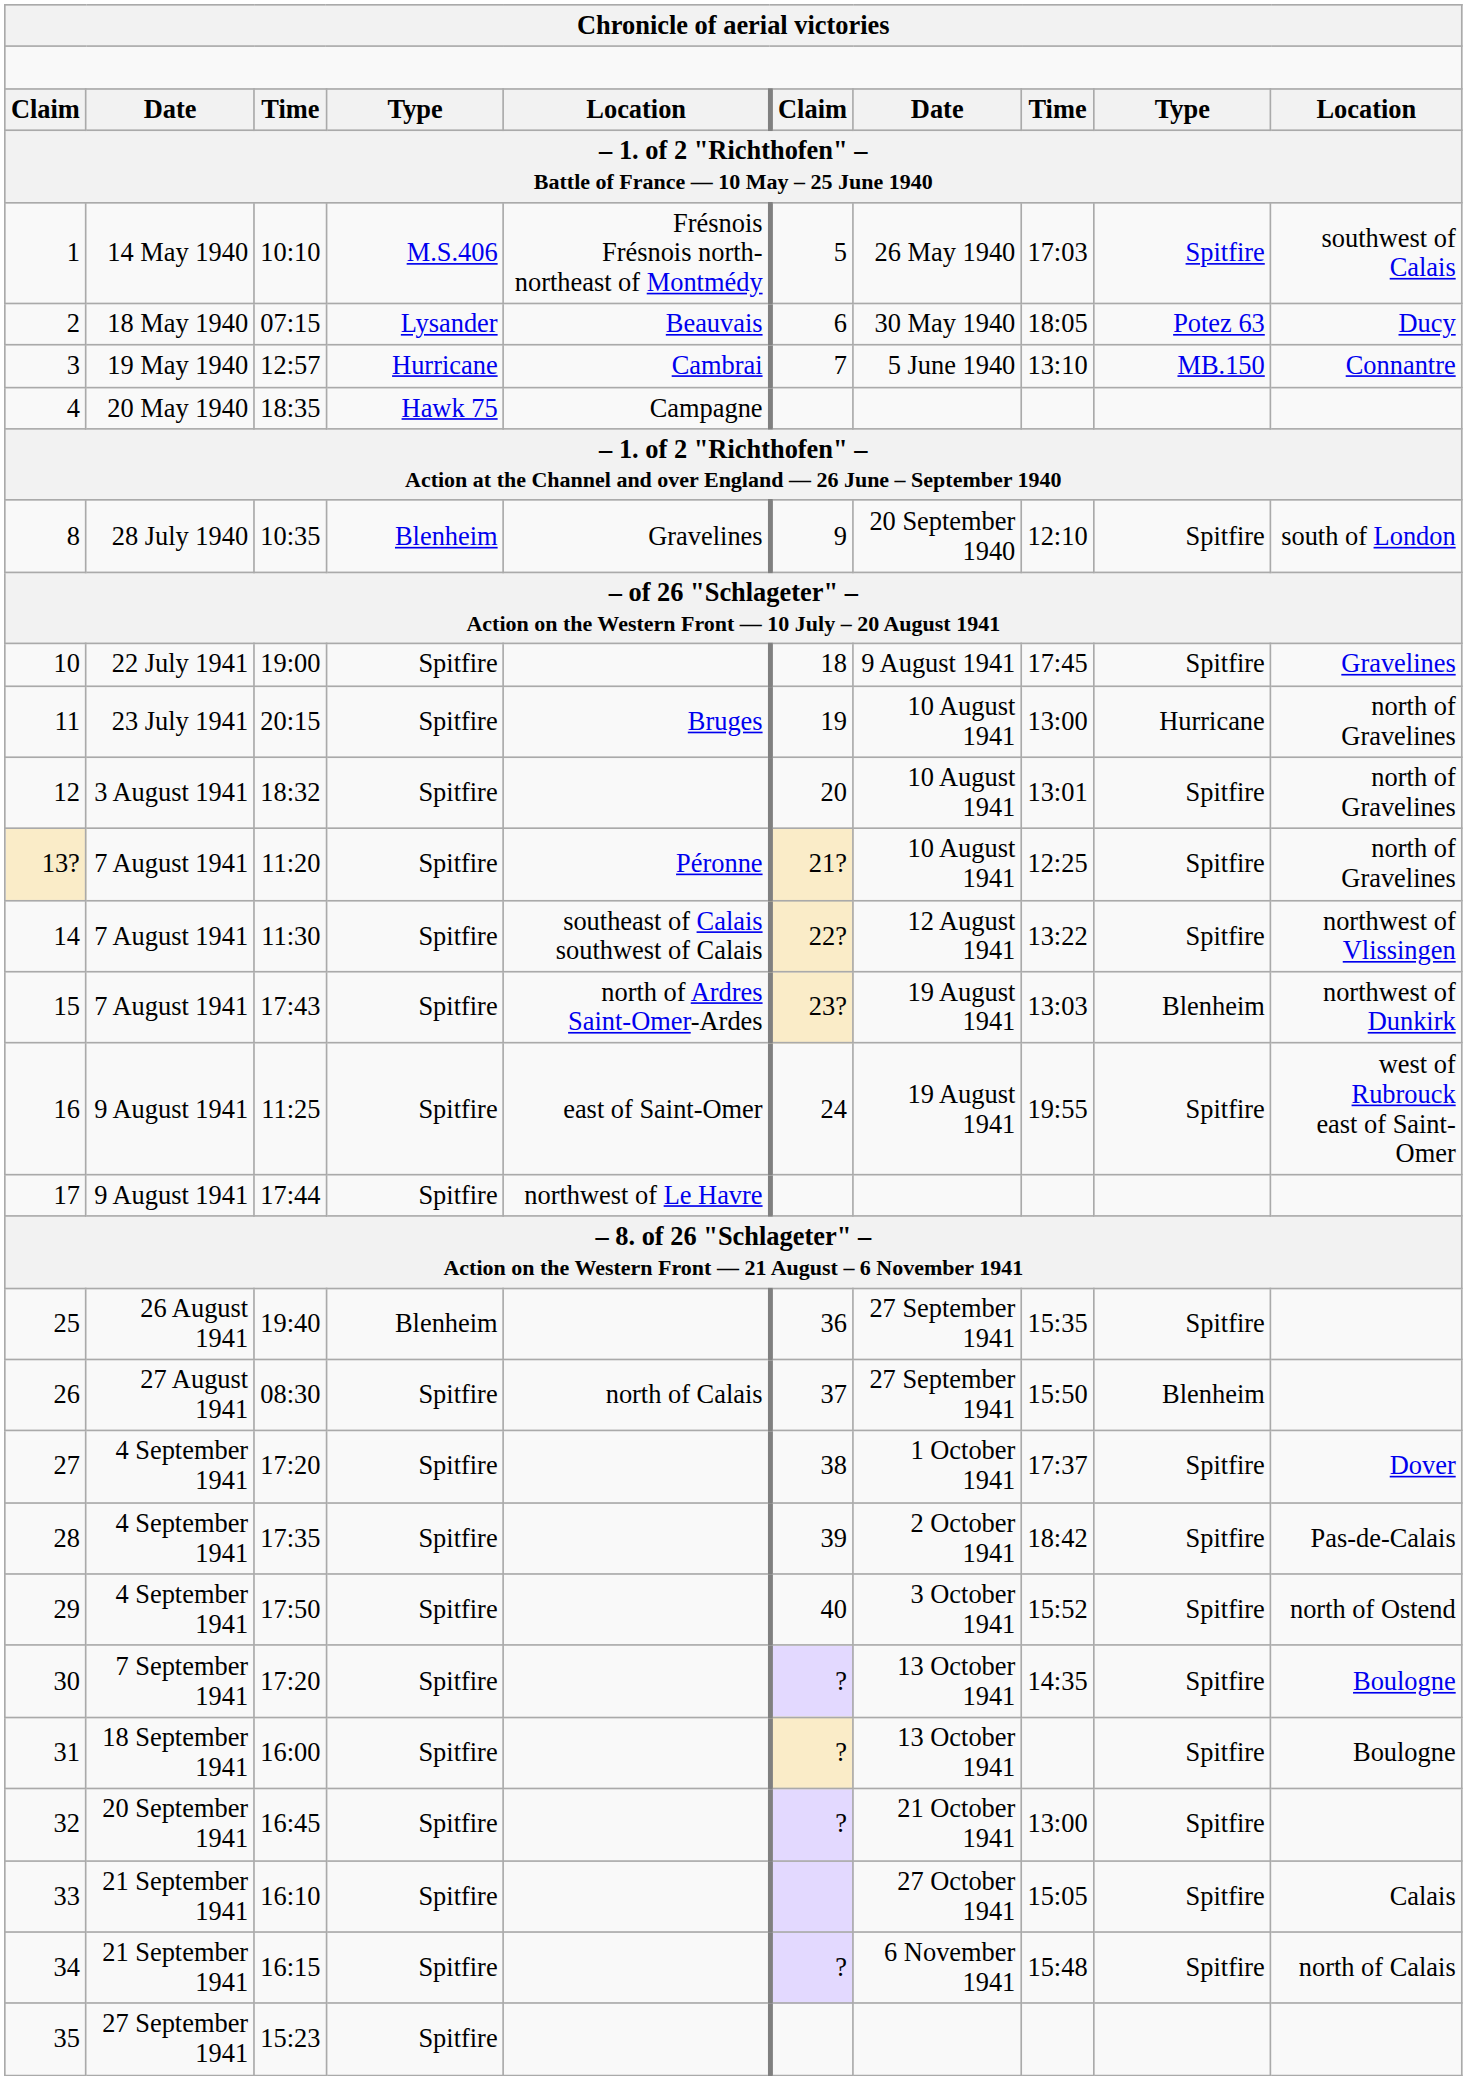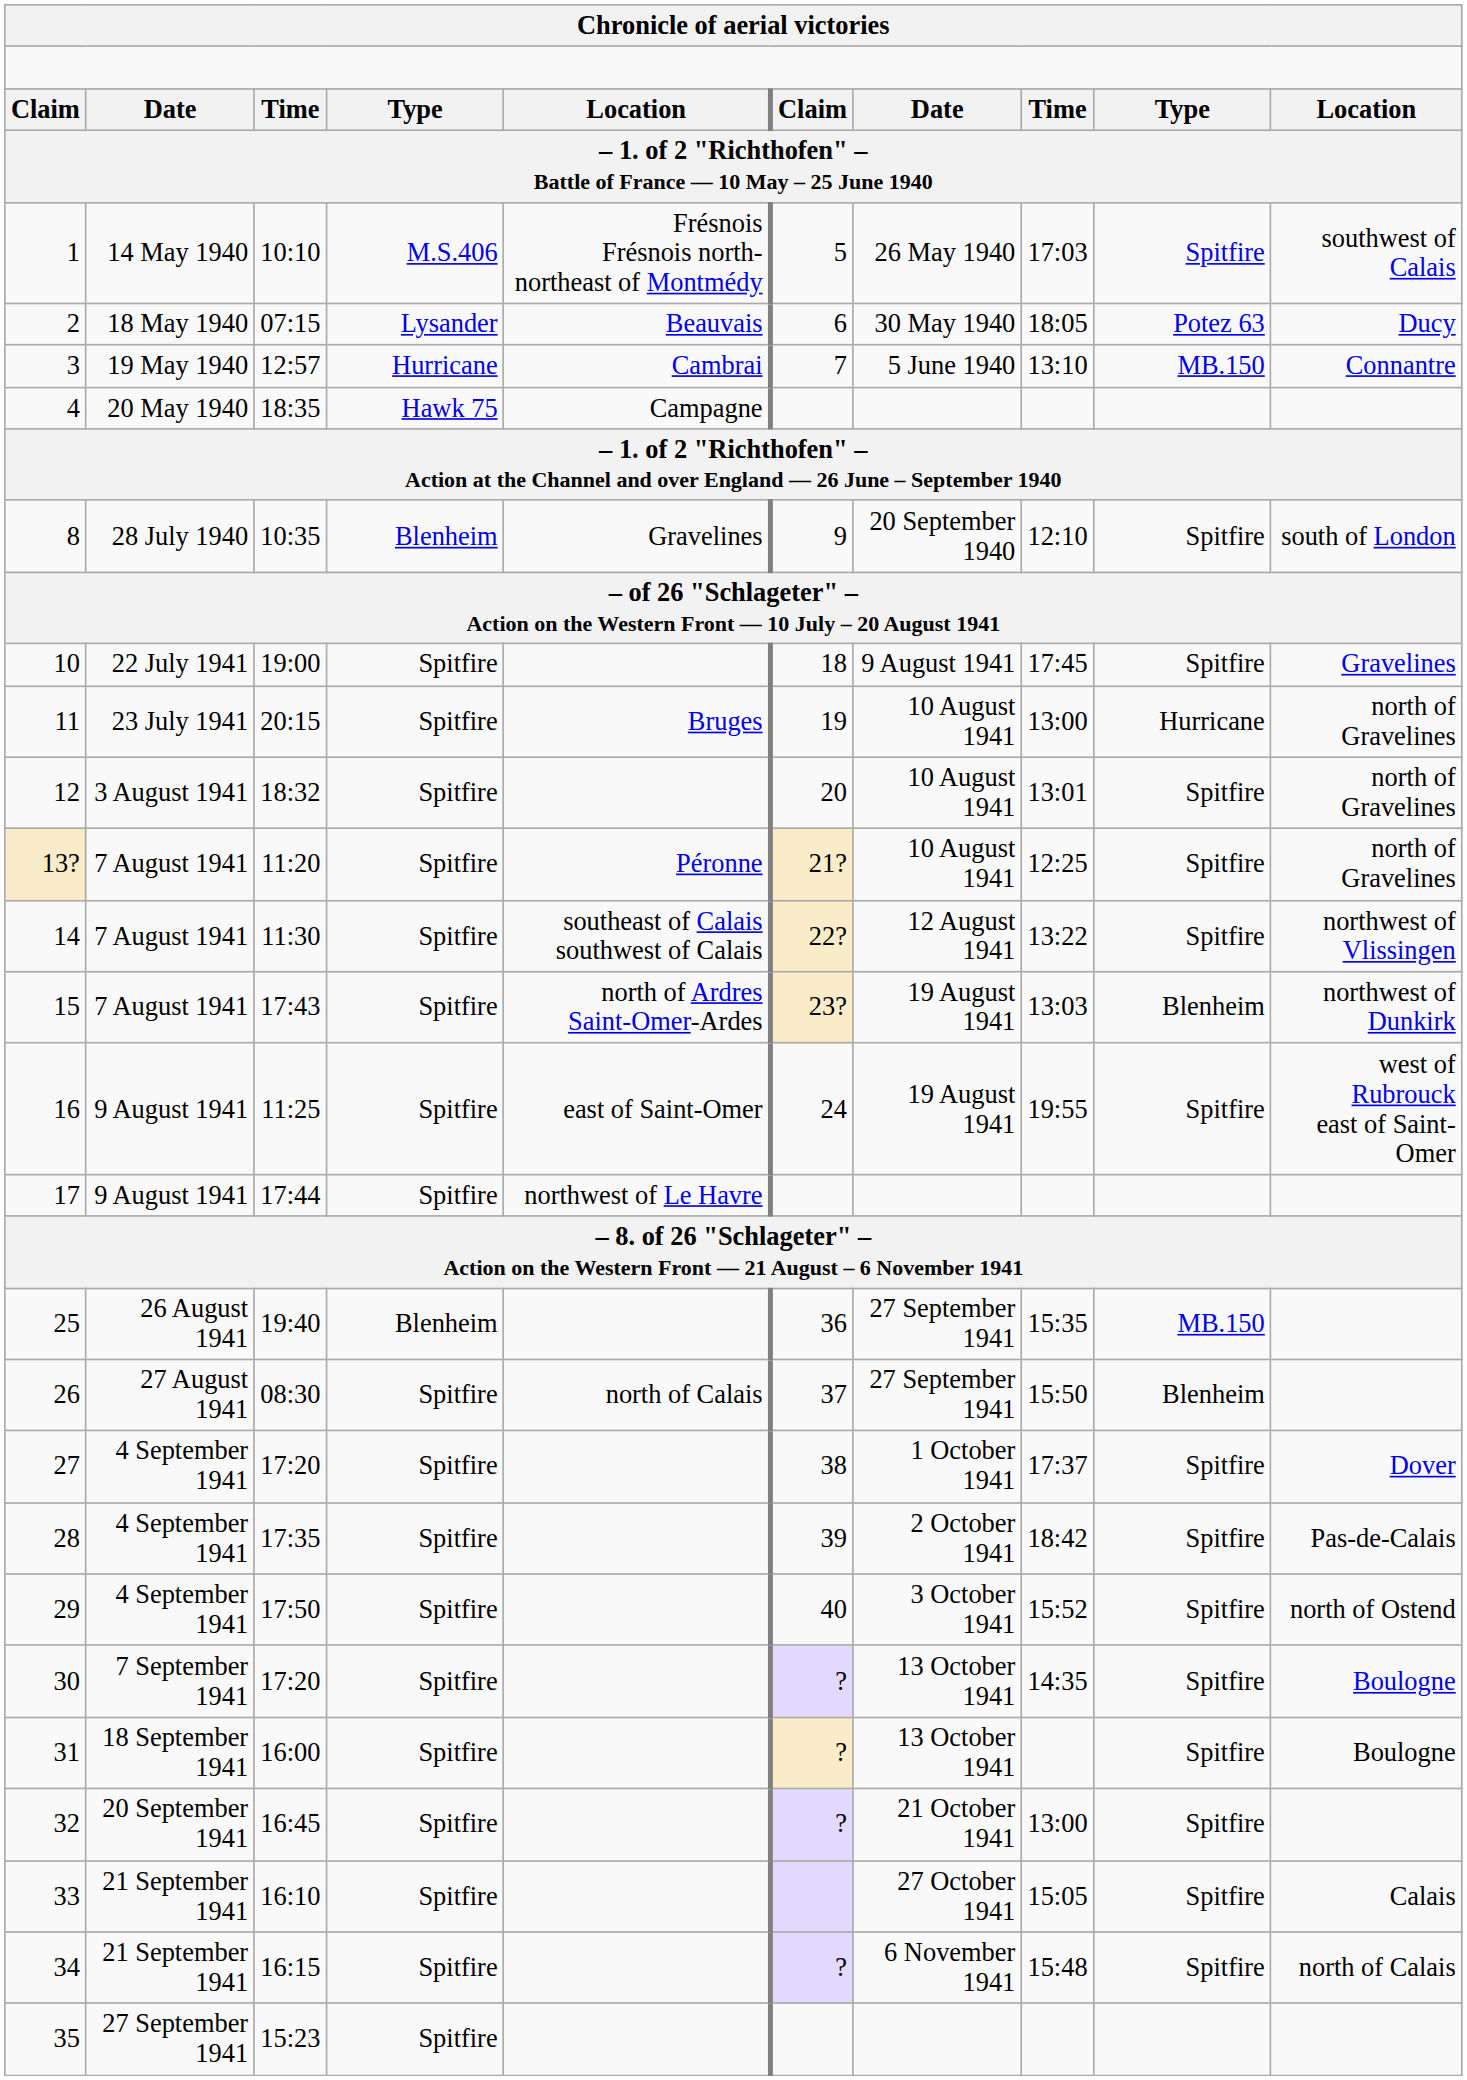25 | column 9: Spitfire -> MB.150
